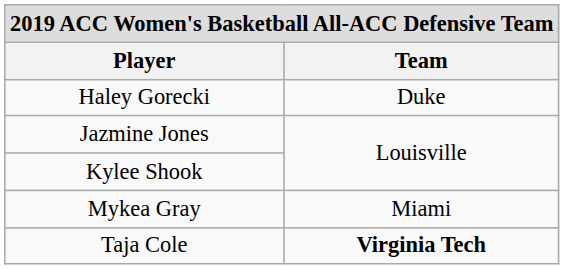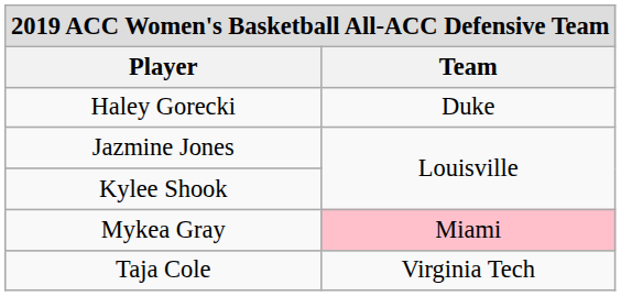Mykea Gray | Team: no background -> pink background
Taja Cole | Team: bold -> normal
